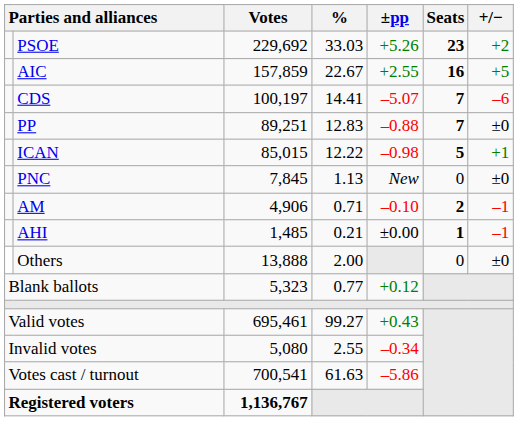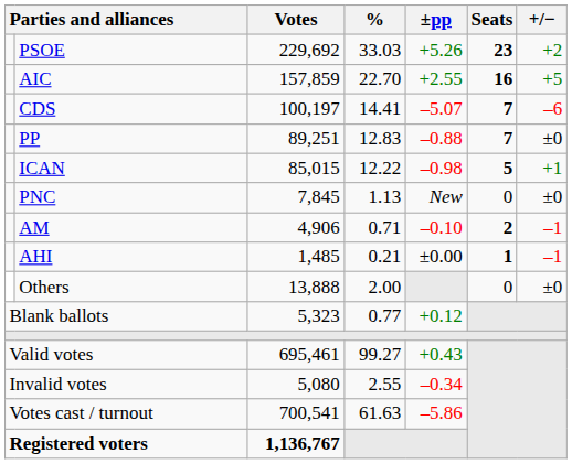AIC | %: 22.67 -> 22.70
